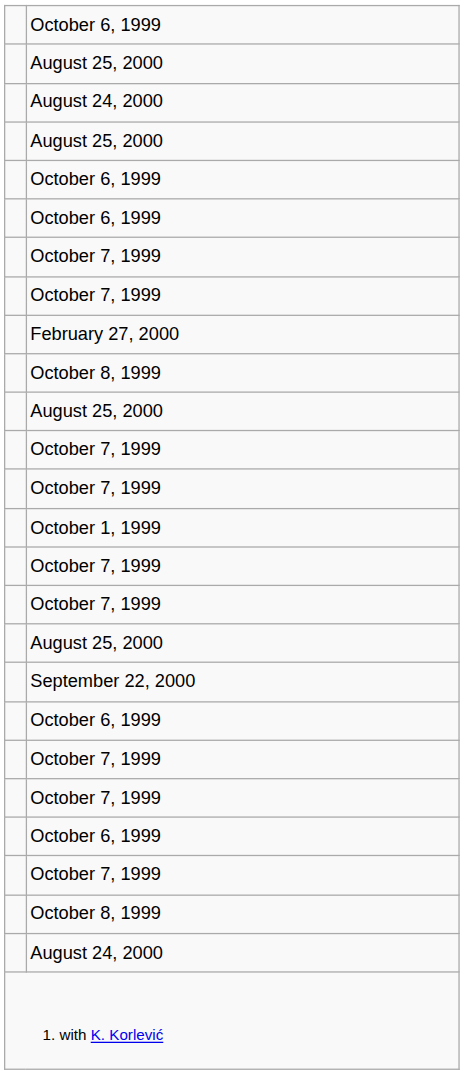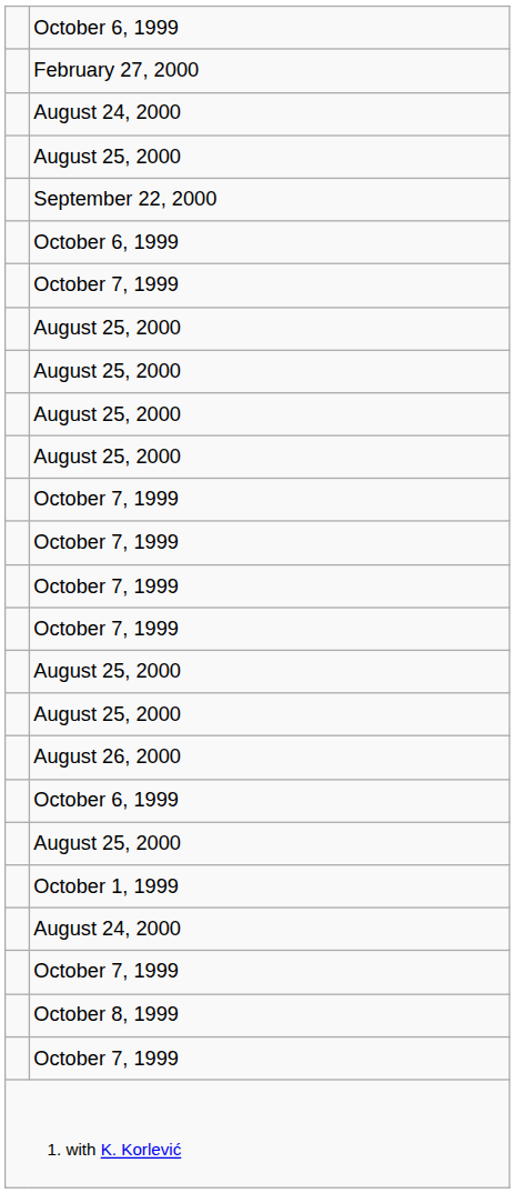row 2 | column 2: August 25, 2000 -> February 27, 2000
row 5 | column 2: October 6, 1999 -> September 22, 2000
row 8 | column 2: October 7, 1999 -> August 25, 2000
row 9 | column 2: February 27, 2000 -> August 25, 2000
row 10 | column 2: October 8, 1999 -> August 25, 2000
row 14 | column 2: October 1, 1999 -> October 7, 1999
row 16 | column 2: October 7, 1999 -> August 25, 2000
row 18 | column 2: September 22, 2000 -> August 26, 2000
row 20 | column 2: October 7, 1999 -> August 25, 2000
row 21 | column 2: October 7, 1999 -> October 1, 1999
row 22 | column 2: October 6, 1999 -> August 24, 2000
row 25 | column 2: August 24, 2000 -> October 7, 1999
